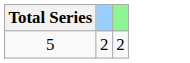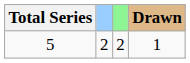+ column: Drawn | 1
